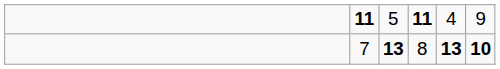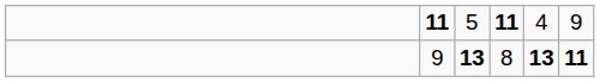row 2 | column 2: 7 -> 9
row 2 | column 6: 10 -> 11
